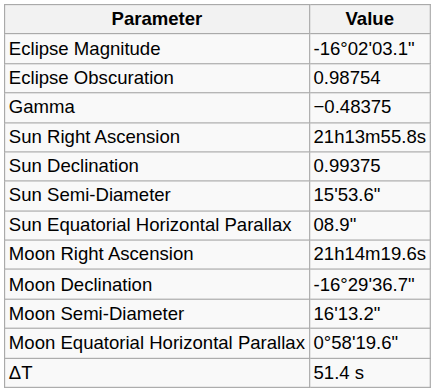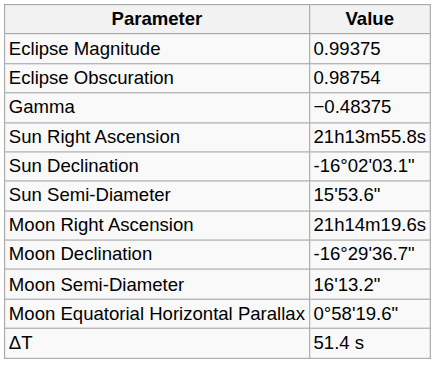Eclipse Magnitude | Value: -16°02'03.1" -> 0.99375
Sun Declination | Value: 0.99375 -> -16°02'03.1"
- row: Sun Equatorial Horizontal Parallax | 08.9"
